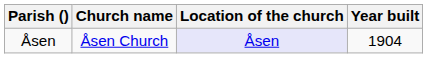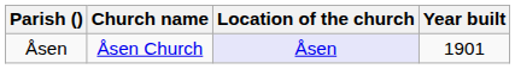row 2 | Year built: 1904 -> 1901
